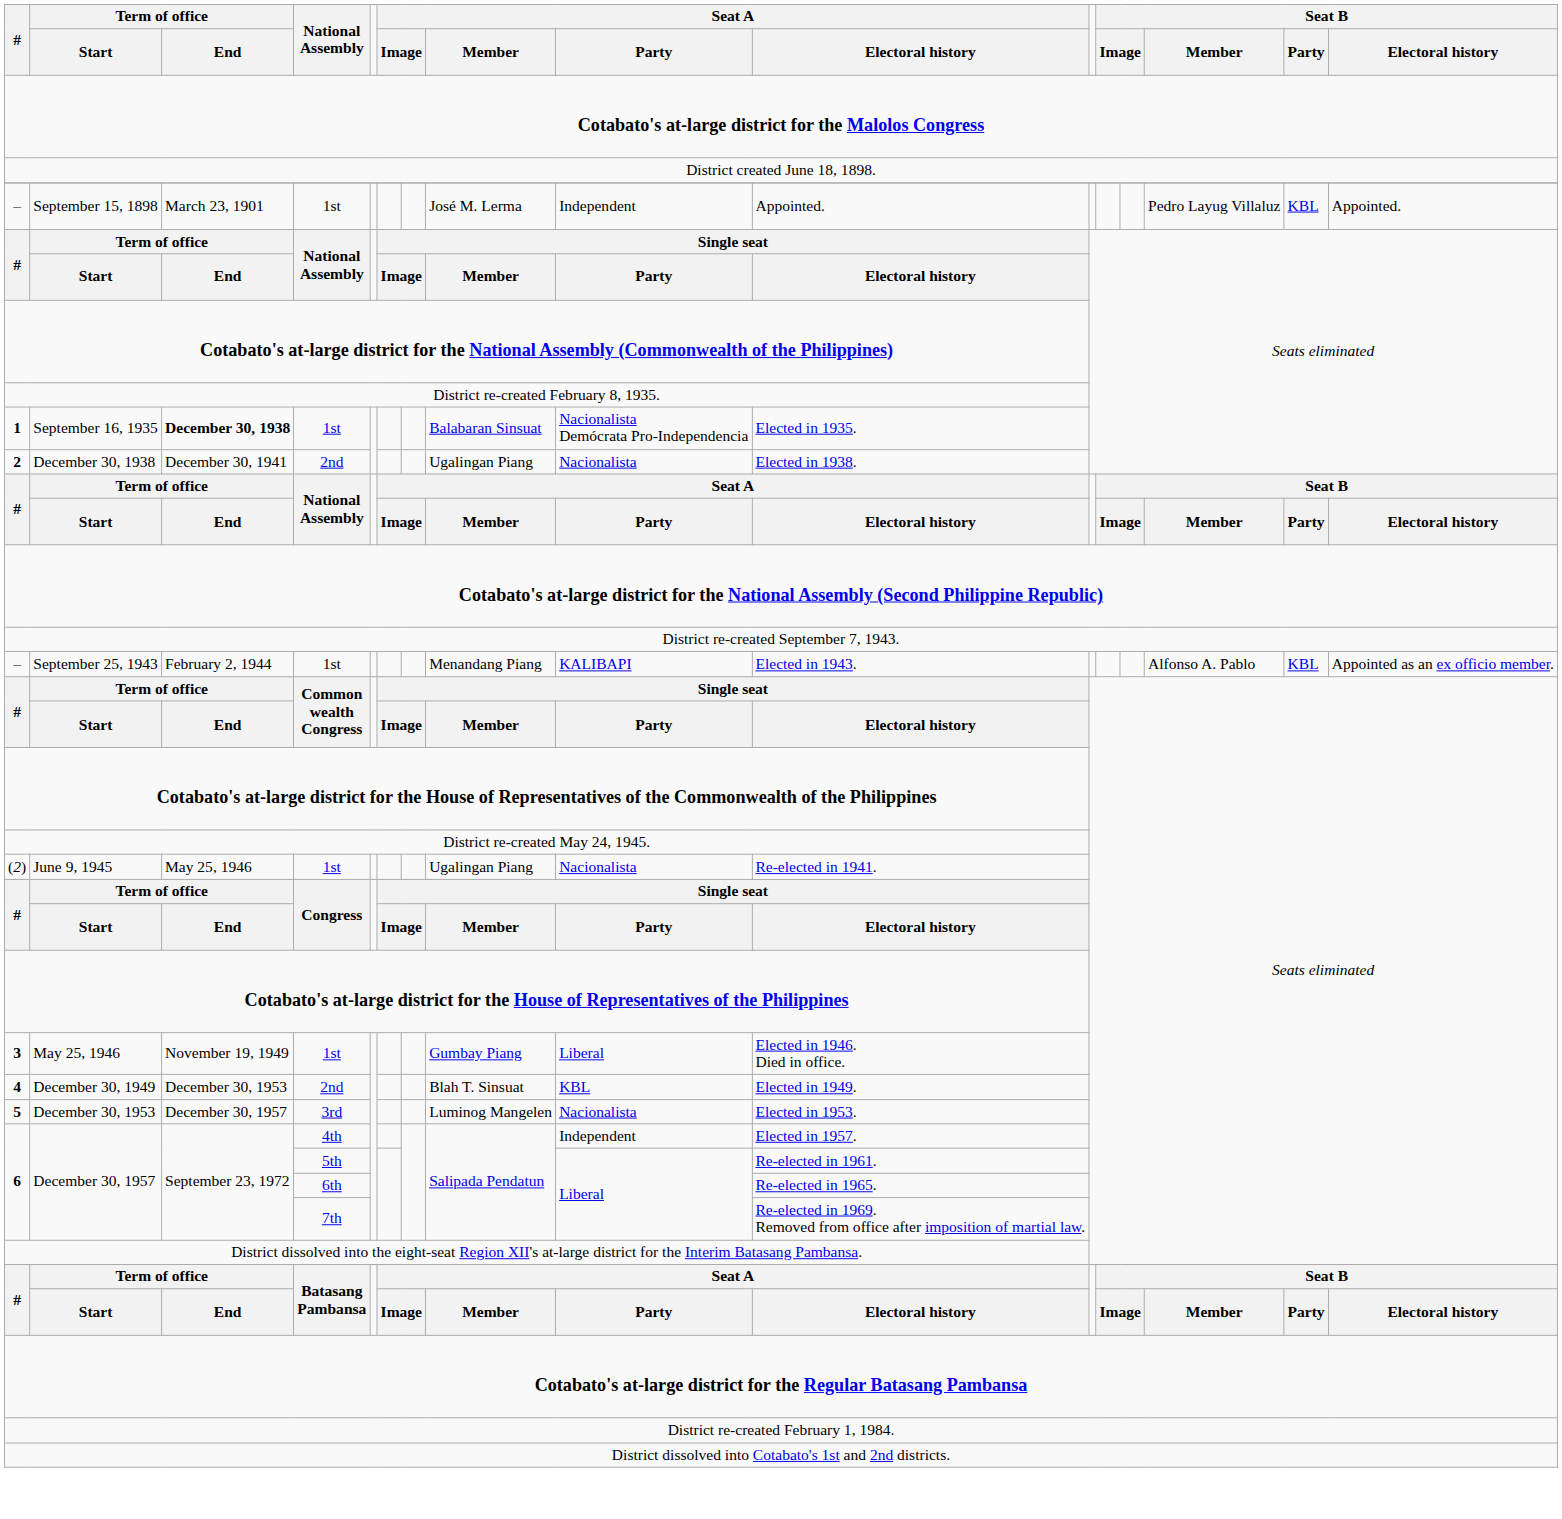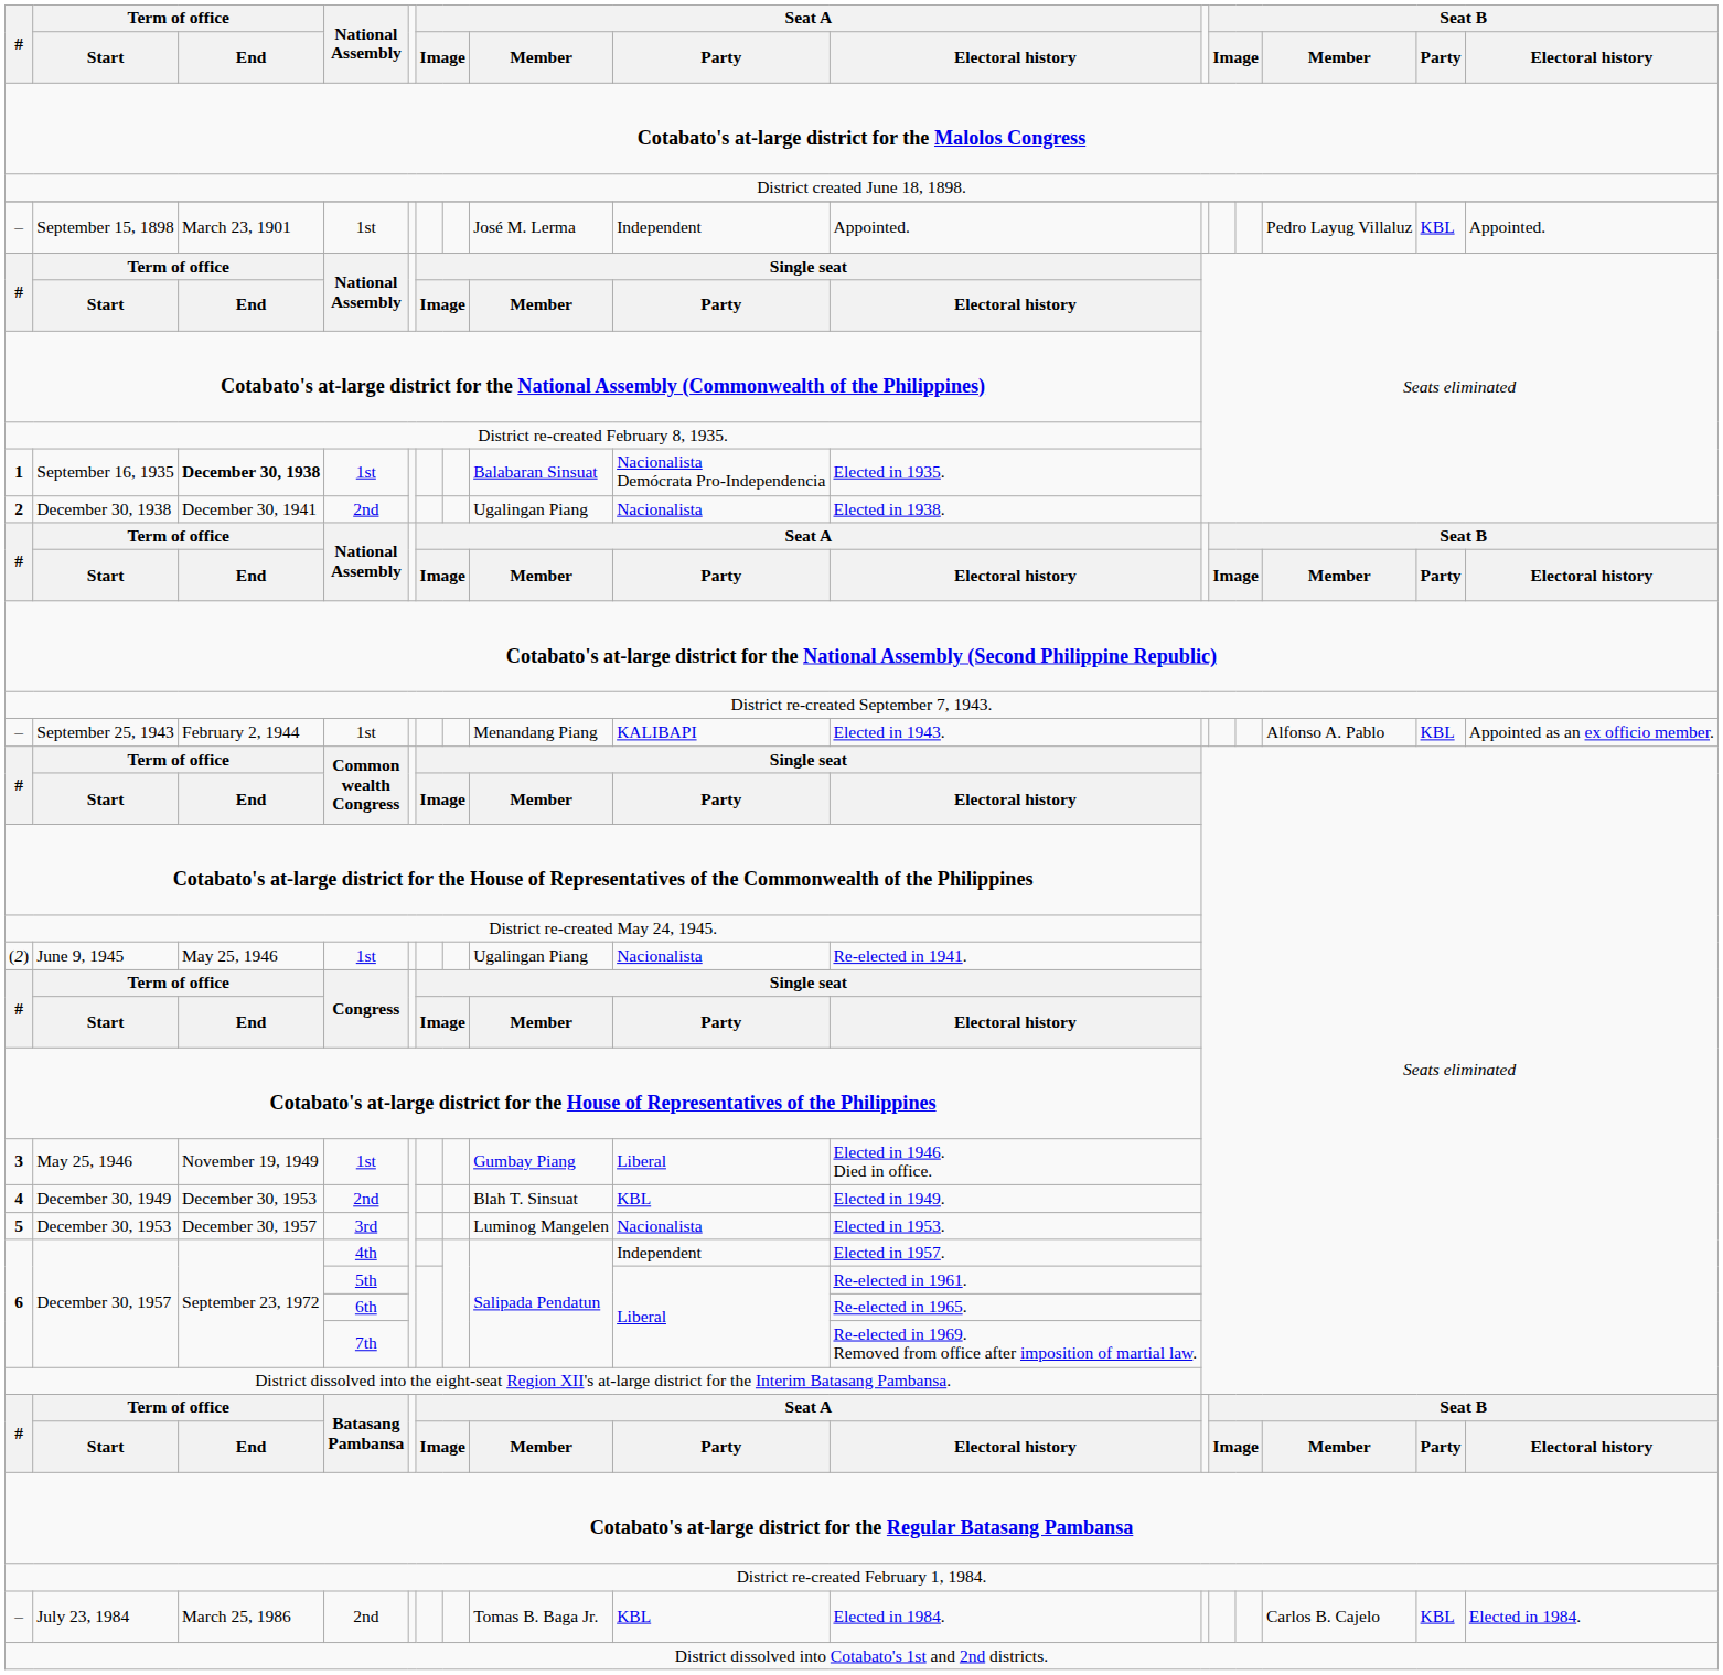+ row: – | July 23, 1984 | March 25, 1986 | 2nd | Tomas B. Baga Jr. | KBL | Elected in 1984. | Carlos B. Cajelo | KBL | Elected in 1984.
